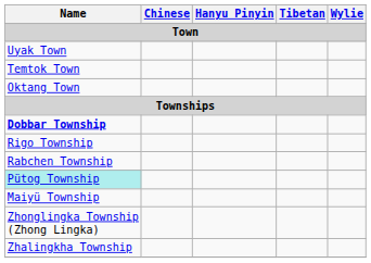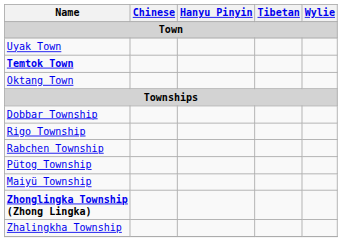Temtok Town | Name: normal -> bold
Dobbar Township | Name: bold -> normal
Pütog Township | Name: paleturquoise background -> no background
Zhonglingka Township (Zhong Lingka) | Name: normal -> bold
